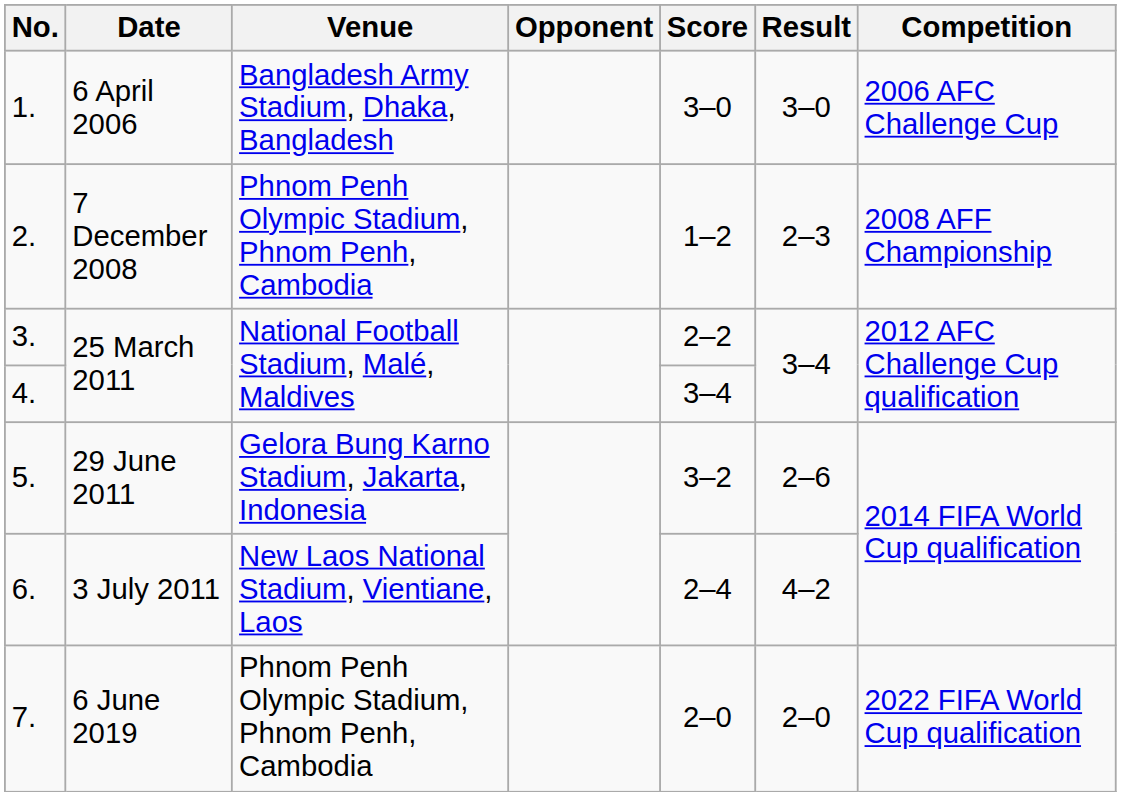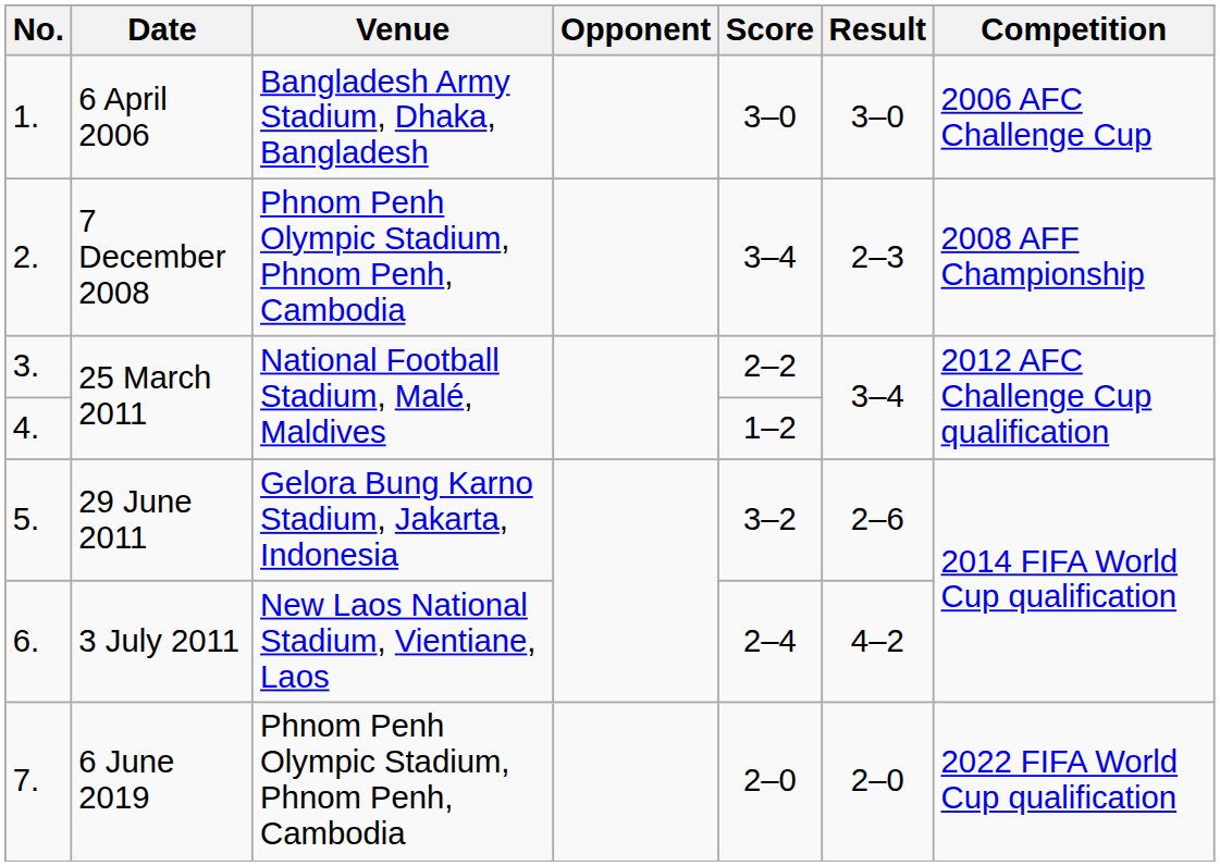2. | Score: 1–2 -> 3–4
4. | Score: 3–4 -> 1–2
